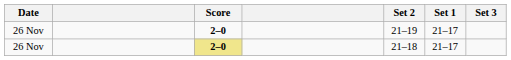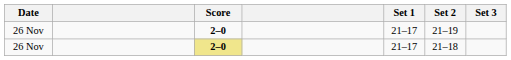columns swapped: Set 1 <-> Set 2
